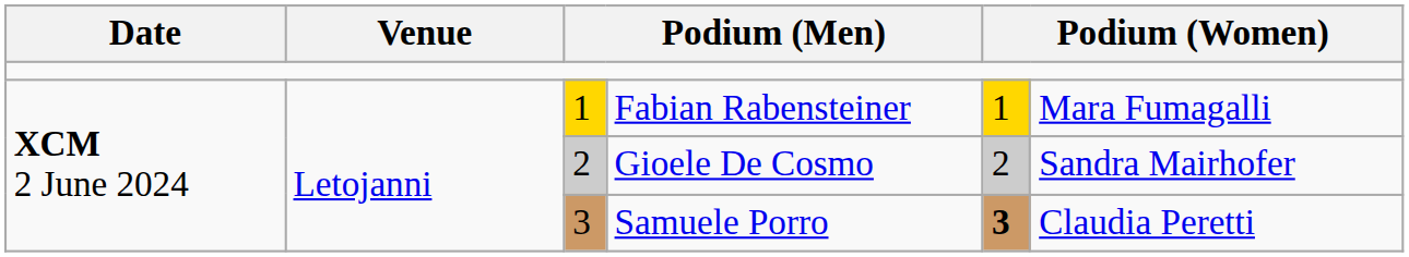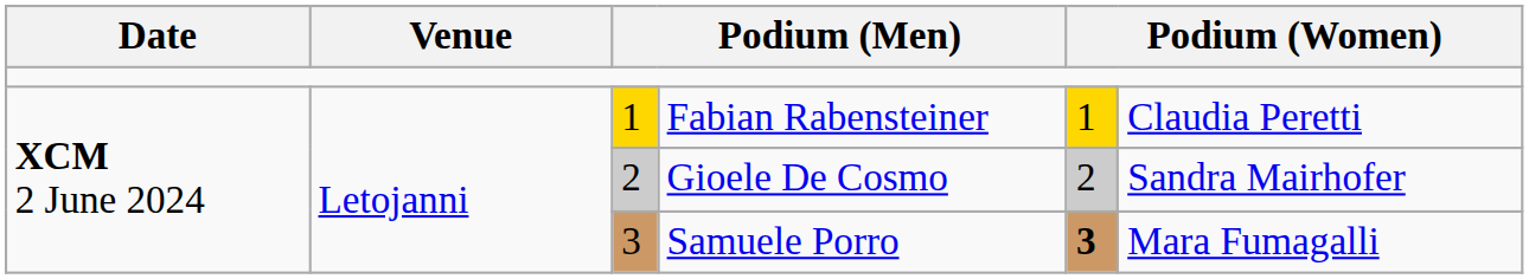Fabian Rabensteiner | column 6: Mara Fumagalli -> Claudia Peretti
Samuele Porro | column 6: Claudia Peretti -> Mara Fumagalli
